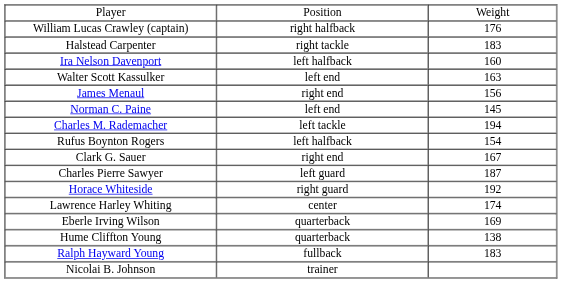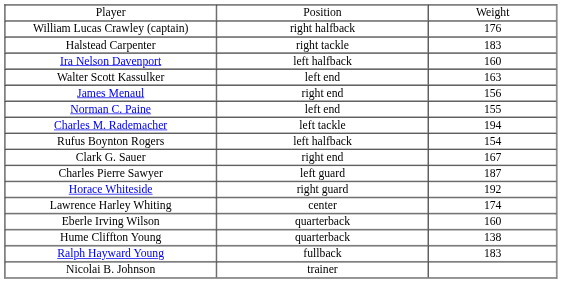Norman C. Paine | column 3: 145 -> 155
Eberle Irving Wilson | column 3: 169 -> 160
